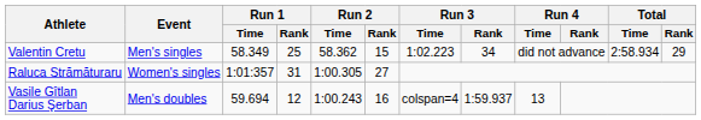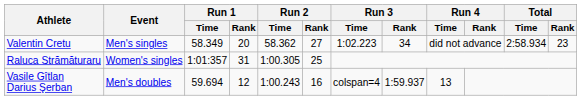Valentin Cretu | Run 1 / Rank: 25 -> 20
Valentin Cretu | Run 2 / Rank: 15 -> 27
Valentin Cretu | Total / Rank: 29 -> 23
Raluca Strămăturaru | Run 2 / Rank: 27 -> 25
